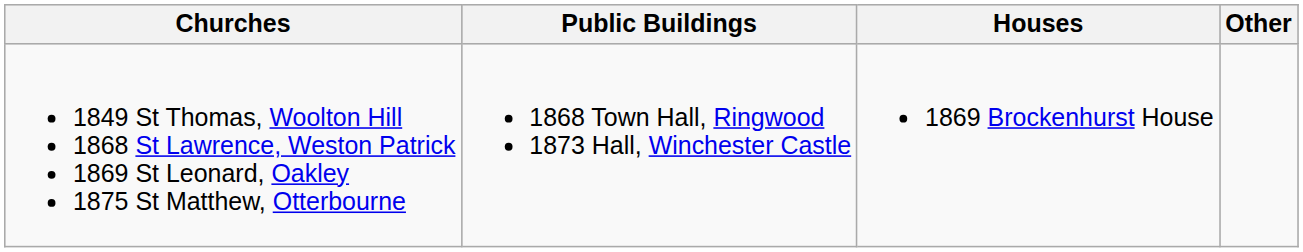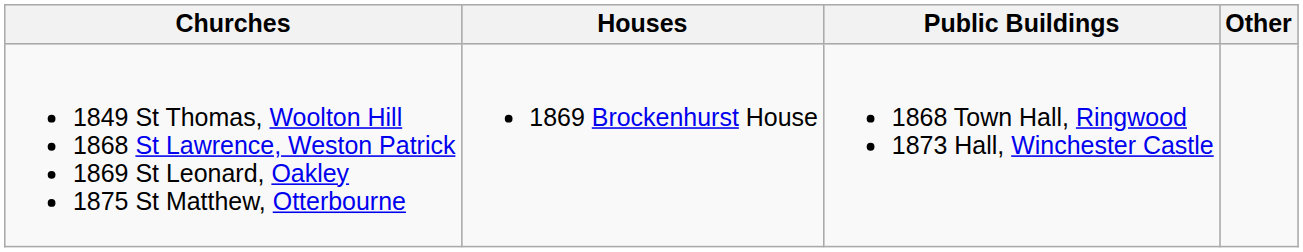columns swapped: Houses <-> Public Buildings
